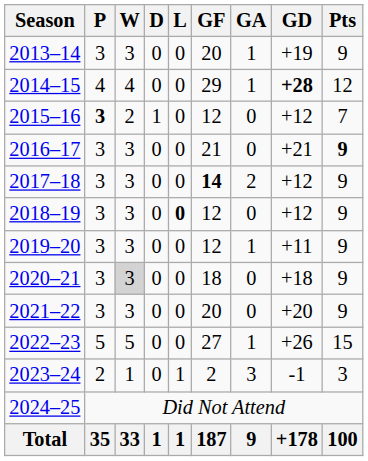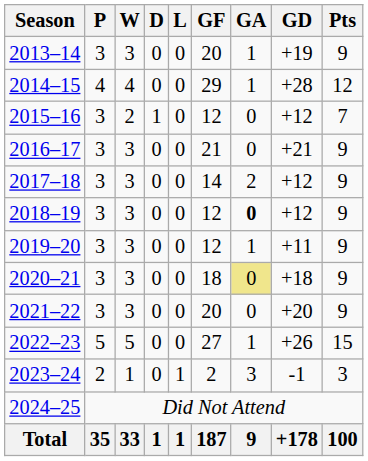2014–15 | GD: bold -> normal
2015–16 | P: bold -> normal
2016–17 | Pts: bold -> normal
2017–18 | GF: bold -> normal
2018–19 | L: bold -> normal
2018–19 | GA: normal -> bold
2020–21 | W: lightgrey background -> no background
2020–21 | GA: no background -> khaki background
